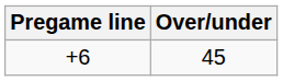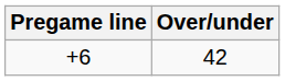+6 | Over/under: 45 -> 42
